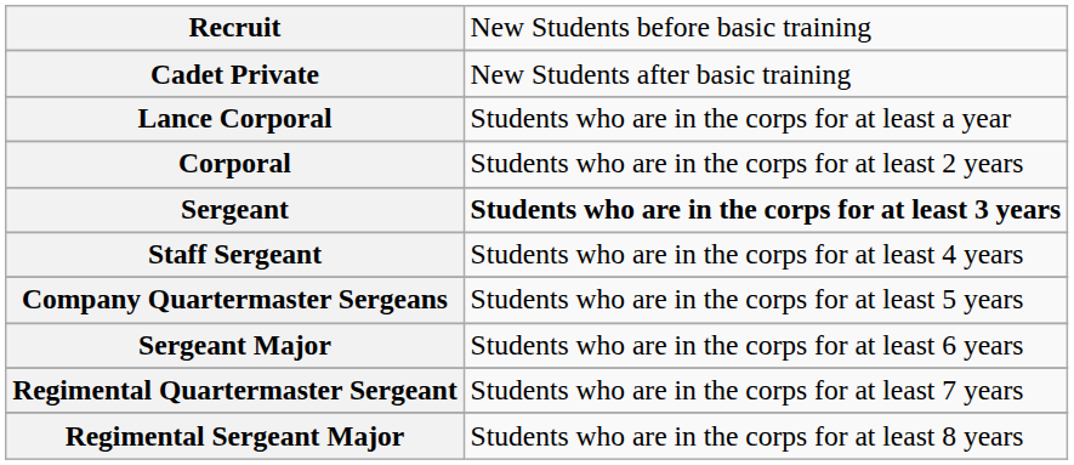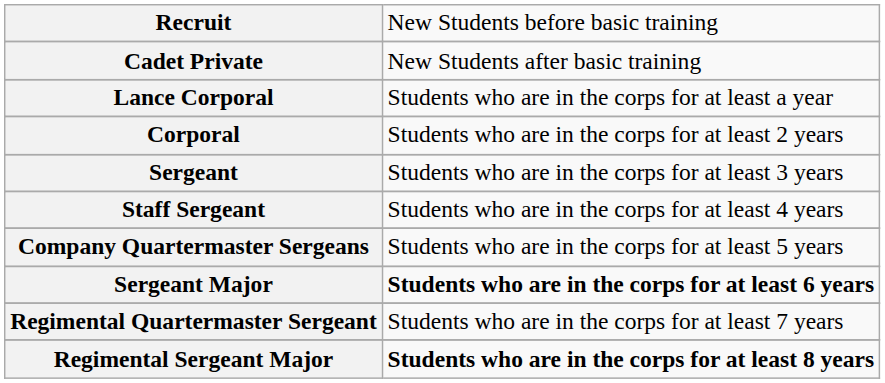Sergeant | column 2: bold -> normal
Sergeant Major | column 2: normal -> bold
Regimental Sergeant Major | column 2: normal -> bold
